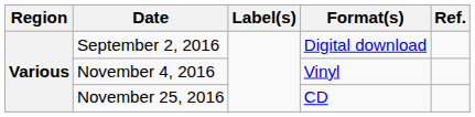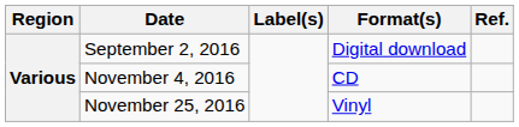November 4, 2016 | Format(s): Vinyl -> CD
November 25, 2016 | Format(s): CD -> Vinyl
